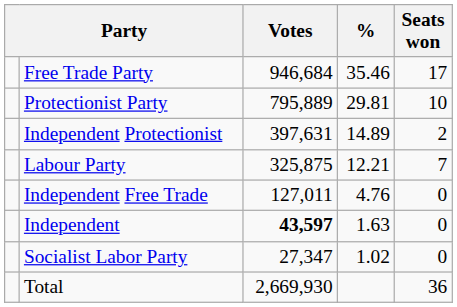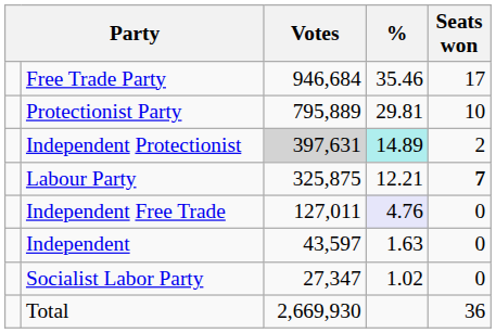Independent Protectionist | Votes: no background -> lightgrey background
Independent Protectionist | %: no background -> paleturquoise background
Labour Party | Seats won: normal -> bold
Independent Free Trade | %: no background -> lavender background
Independent | Votes: bold -> normal
